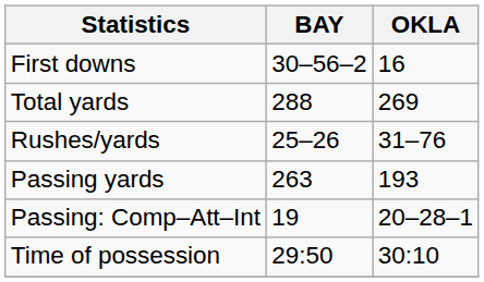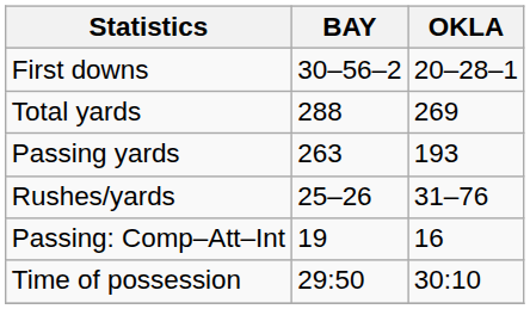First downs | OKLA: 16 -> 20–28–1
rows swapped: Rushes/yards <-> Passing yards
Passing: Comp–Att–Int | OKLA: 20–28–1 -> 16
